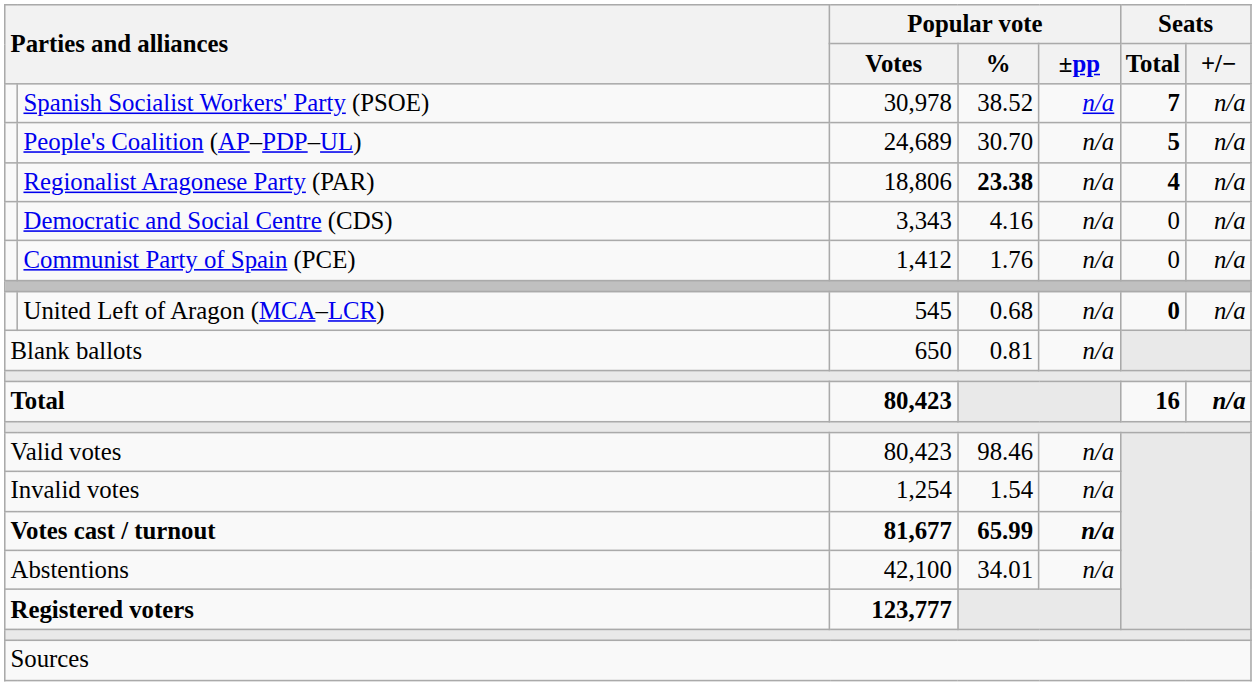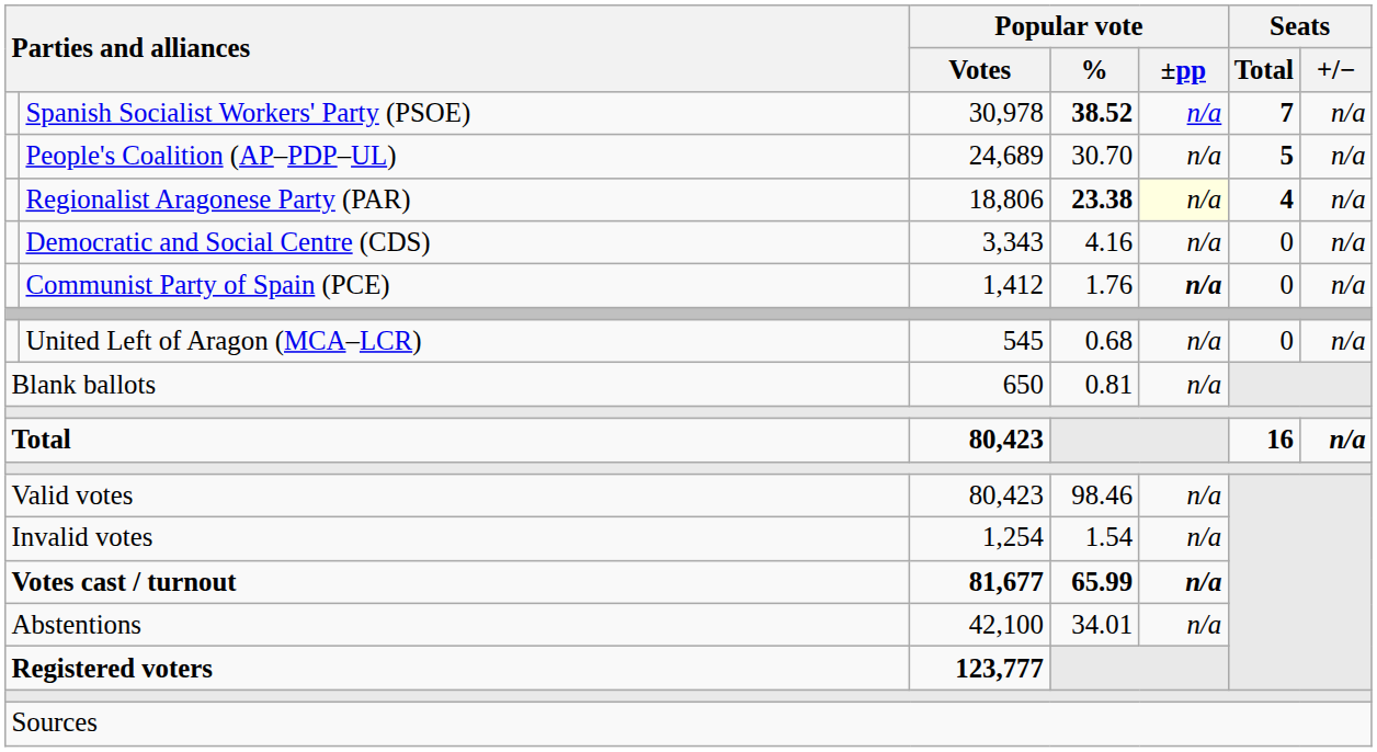Spanish Socialist Workers' Party (PSOE) | Popular vote / %: normal -> bold
Regionalist Aragonese Party (PAR) | Popular vote / ±pp: no background -> lightyellow background
Communist Party of Spain (PCE) | Popular vote / ±pp: normal -> bold
United Left of Aragon (MCA–LCR) | Seats / Total: bold -> normal
